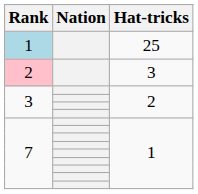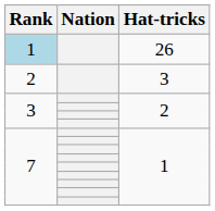row 2 | Hat-tricks: 25 -> 26
row 3 | Rank: pink background -> no background
